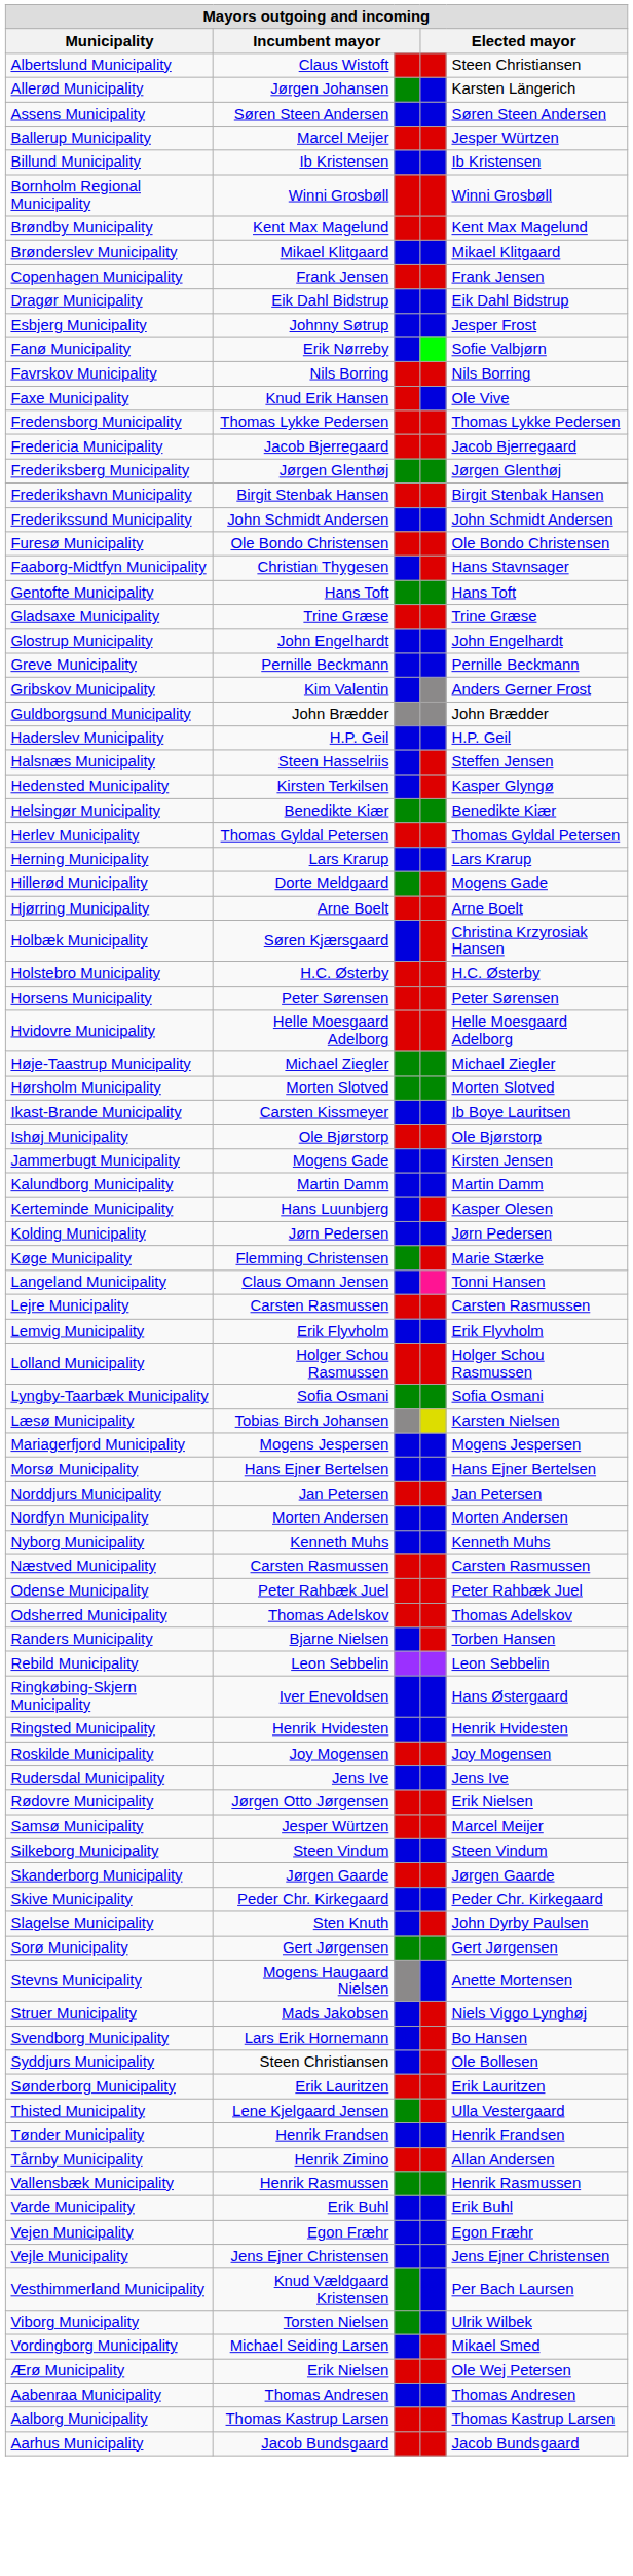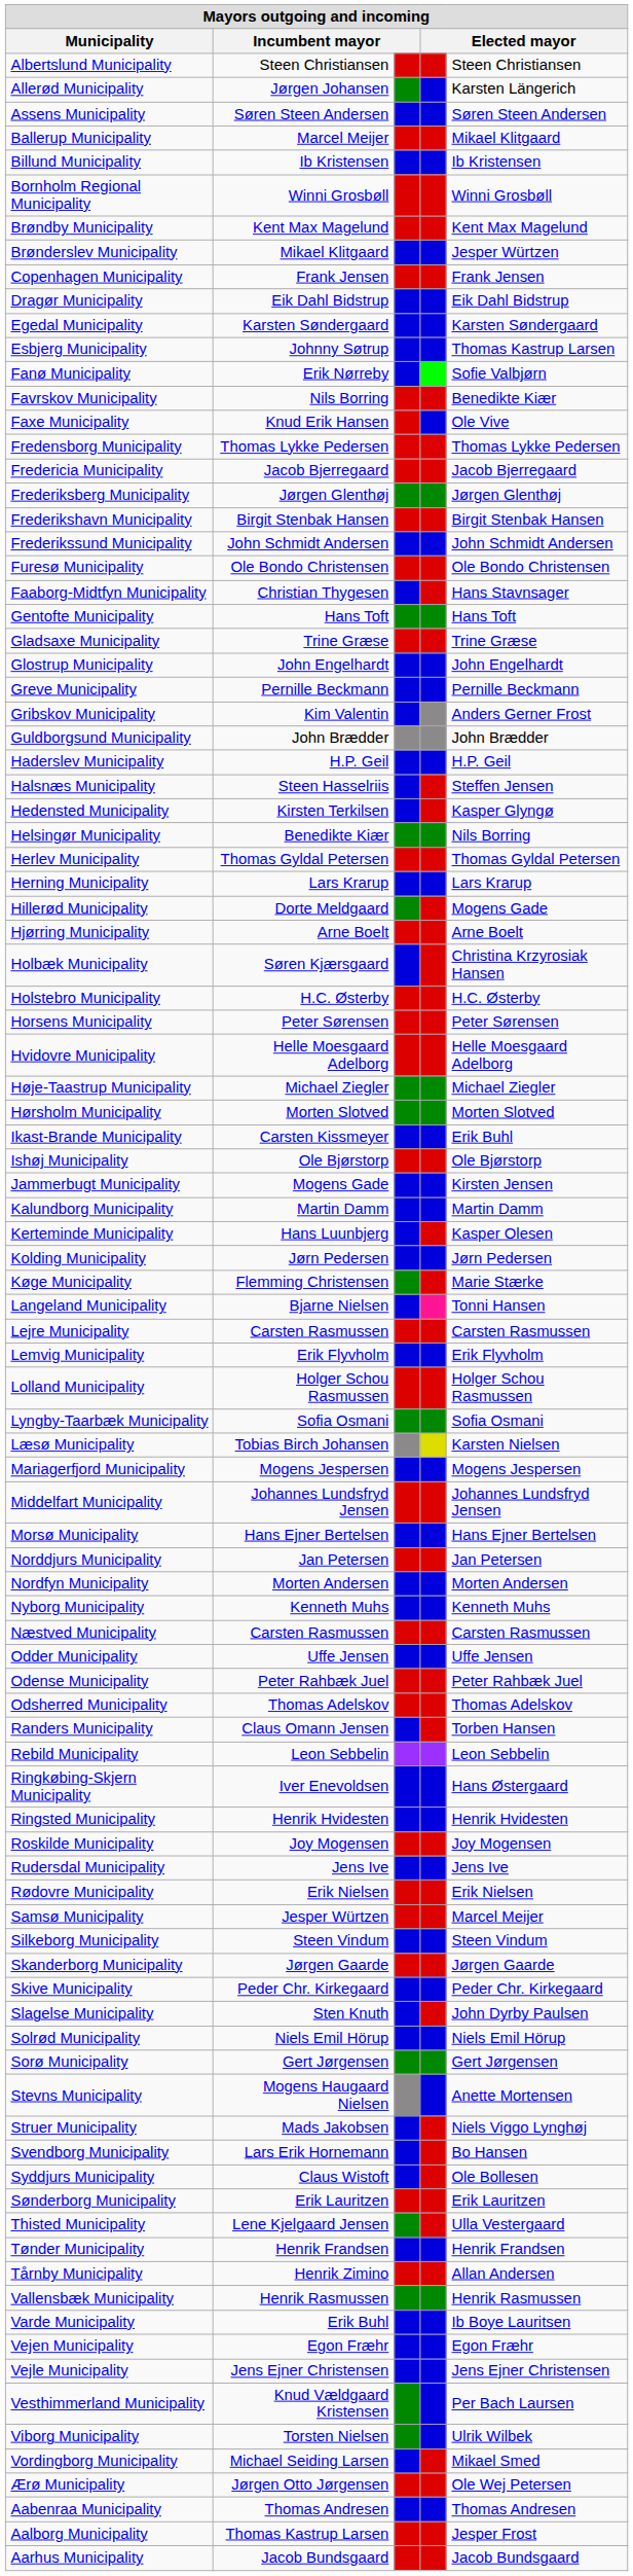Albertslund Municipality | column 2: Claus Wistoft -> Steen Christiansen
Ballerup Municipality | column 5: Jesper Würtzen -> Mikael Klitgaard
Brønderslev Municipality | column 5: Mikael Klitgaard -> Jesper Würtzen
+ row: Egedal Municipality | Karsten Søndergaard | Karsten Søndergaard
Esbjerg Municipality | column 5: Jesper Frost -> Thomas Kastrup Larsen
Favrskov Municipality | column 5: Nils Borring -> Benedikte Kiær
Helsingør Municipality | column 5: Benedikte Kiær -> Nils Borring
Ikast-Brande Municipality | column 5: Ib Boye Lauritsen -> Erik Buhl
Langeland Municipality | column 2: Claus Omann Jensen -> Bjarne Nielsen
+ row: Middelfart Municipality | Johannes Lundsfryd Jensen | Johannes Lundsfryd Jensen
+ row: Odder Municipality | Uffe Jensen | Uffe Jensen
Randers Municipality | column 2: Bjarne Nielsen -> Claus Omann Jensen
Rødovre Municipality | column 2: Jørgen Otto Jørgensen -> Erik Nielsen
+ row: Solrød Municipality | Niels Emil Hörup | Niels Emil Hörup
Syddjurs Municipality | column 2: Steen Christiansen -> Claus Wistoft
Varde Municipality | column 5: Erik Buhl -> Ib Boye Lauritsen
Ærø Municipality | column 2: Erik Nielsen -> Jørgen Otto Jørgensen
Aalborg Municipality | column 5: Thomas Kastrup Larsen -> Jesper Frost
